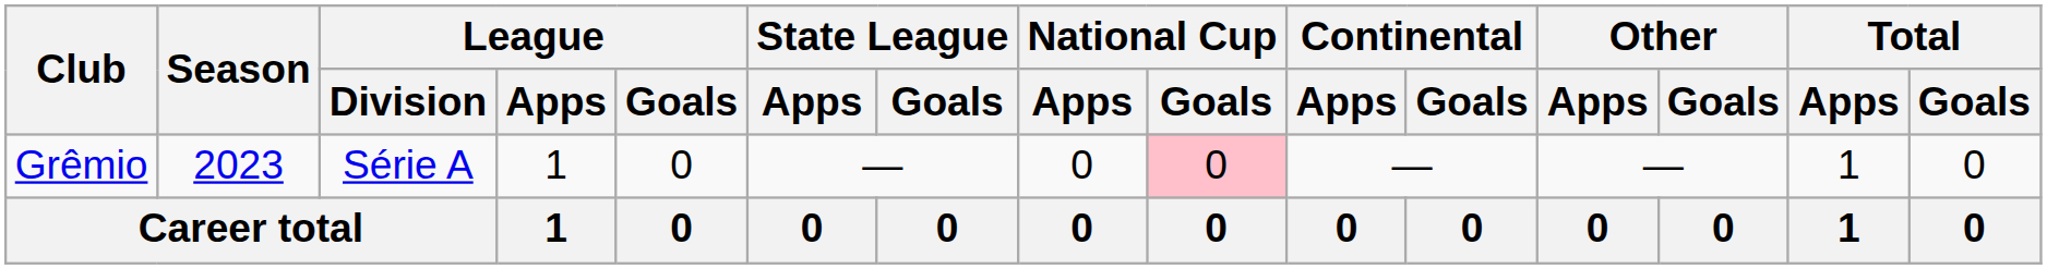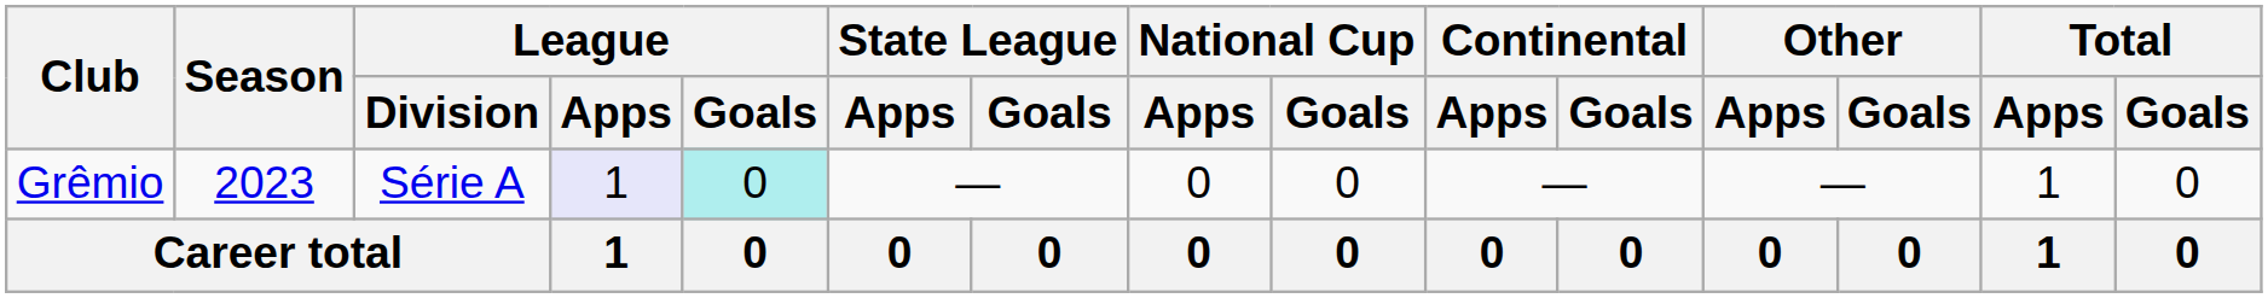Grêmio | League / Apps: no background -> lavender background
Grêmio | League / Goals: no background -> paleturquoise background
Grêmio | National Cup / Goals: pink background -> no background
